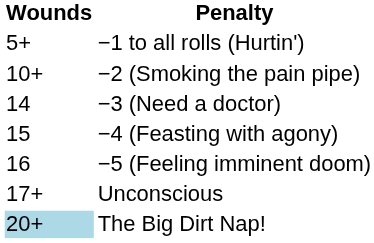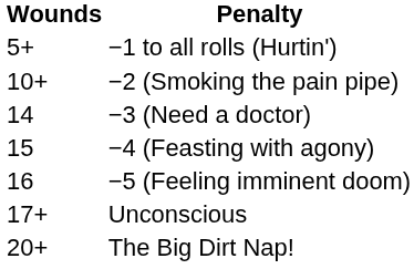The Big Dirt Nap! | Wounds: lightblue background -> no background
